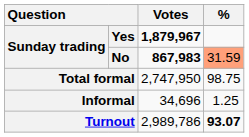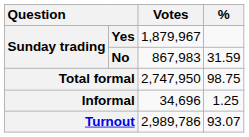Yes | Votes: bold -> normal
No | Votes: bold -> normal
No | %: lightsalmon background -> no background
Turnout | %: bold -> normal
